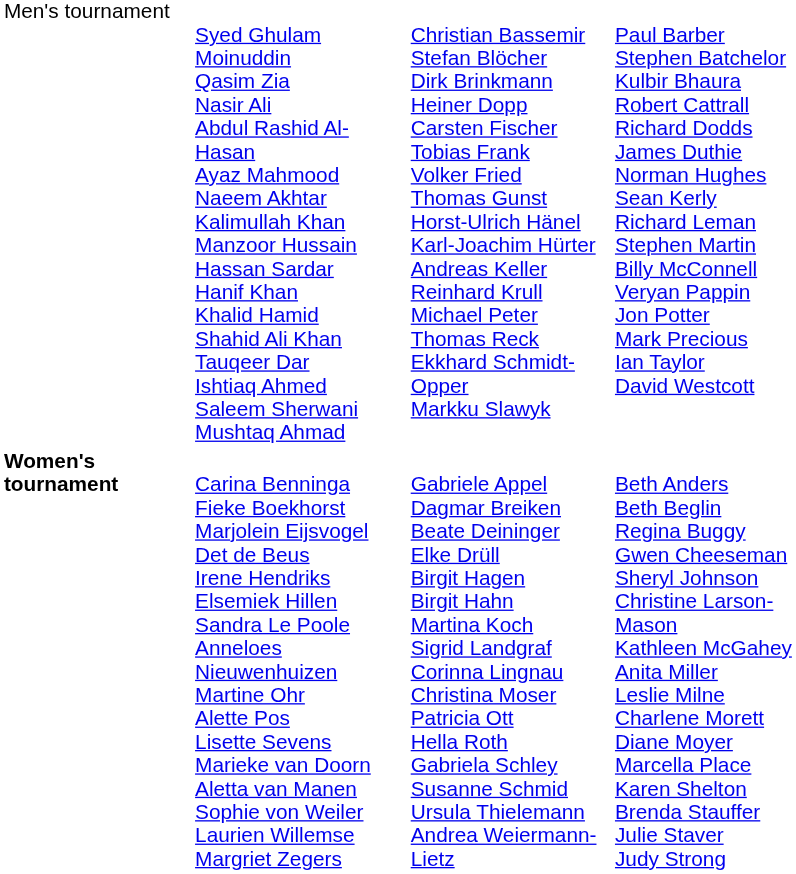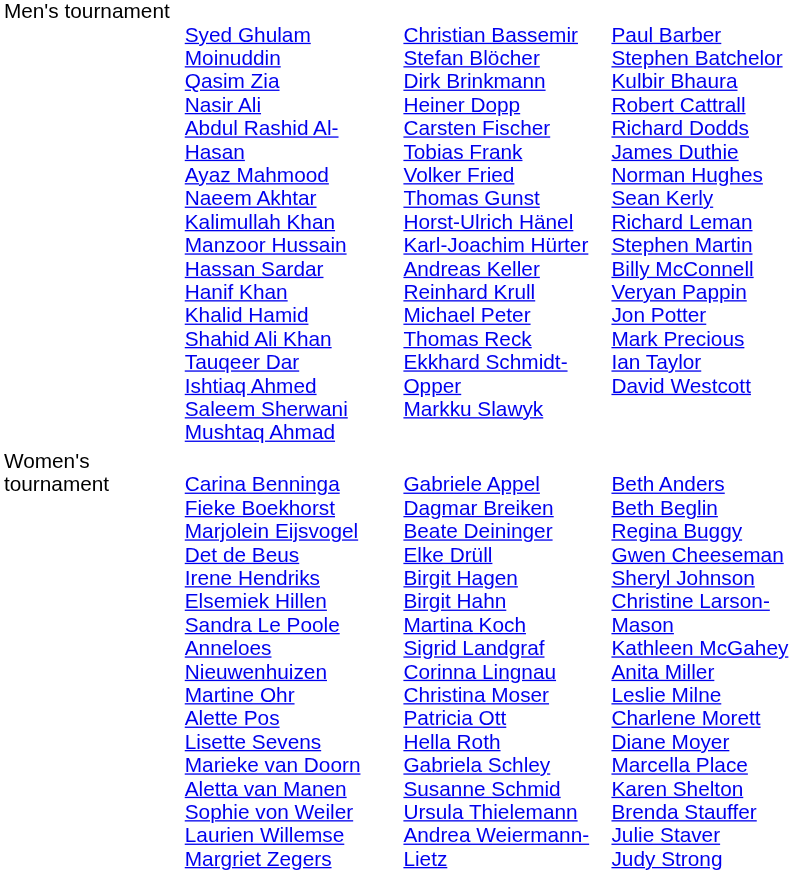Women's tournament | column 1: bold -> normal
